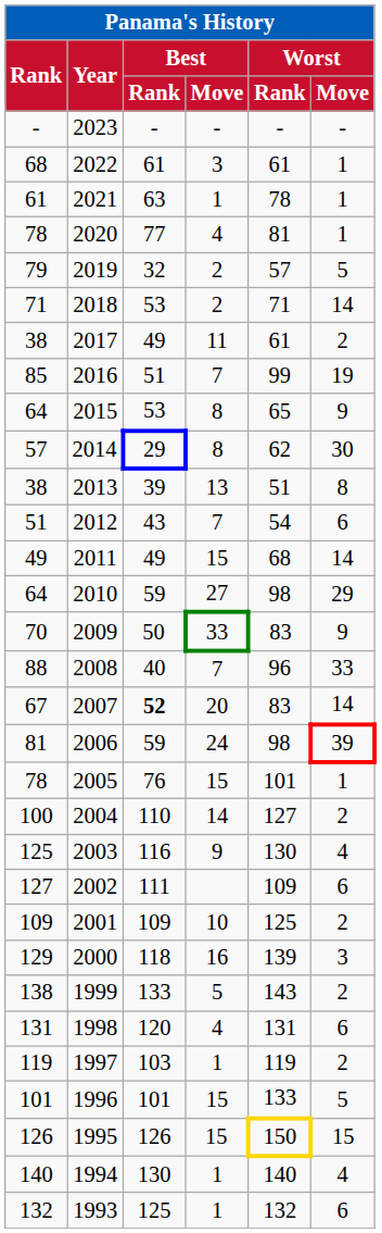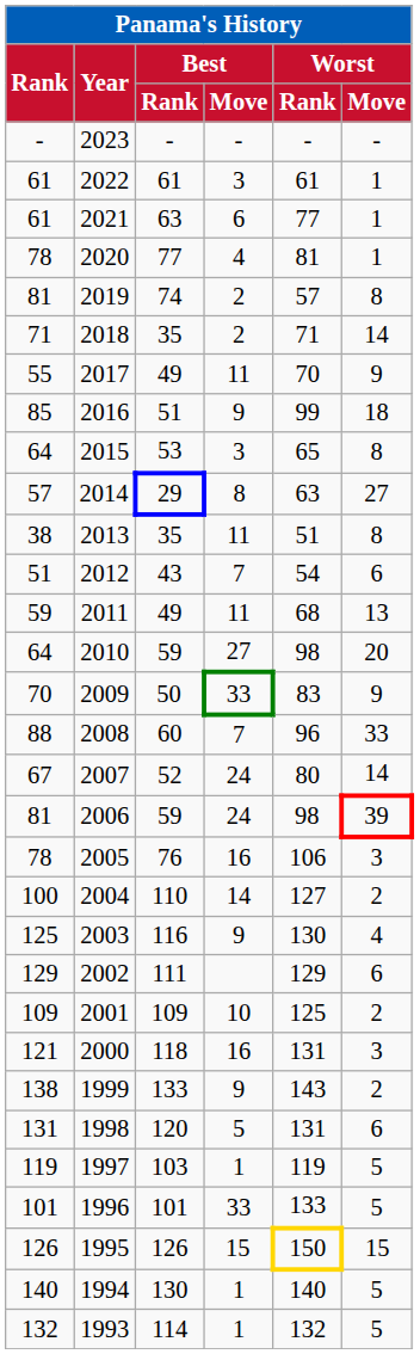2022 | Rank: 68 -> 61
2021 | Best / Move: 1 -> 6
2021 | Worst / Rank: 78 -> 77
2019 | Rank: 79 -> 81
2019 | Best / Rank: 32 -> 74
2019 | Worst / Move: 5 -> 8
2018 | Best / Rank: 53 -> 35
2017 | Rank: 38 -> 55
2017 | Worst / Rank: 61 -> 70
2017 | Worst / Move: 2 -> 9
2016 | Best / Move: 7 -> 9
2016 | Worst / Move: 19 -> 18
2015 | Best / Move: 8 -> 3
2015 | Worst / Move: 9 -> 8
2014 | Worst / Rank: 62 -> 63
2014 | Worst / Move: 30 -> 27
2013 | Best / Rank: 39 -> 35
2013 | Best / Move: 13 -> 11
2011 | Rank: 49 -> 59
2011 | Best / Move: 15 -> 11
2011 | Worst / Move: 14 -> 13
2010 | Worst / Move: 29 -> 20
2008 | Best / Rank: 40 -> 60
2007 | Best / Rank: bold -> normal
2007 | Best / Move: 20 -> 24
2007 | Worst / Rank: 83 -> 80
2005 | Best / Move: 15 -> 16
2005 | Worst / Rank: 101 -> 106
2005 | Worst / Move: 1 -> 3
2002 | Rank: 127 -> 129
2002 | Worst / Rank: 109 -> 129
2000 | Rank: 129 -> 121
2000 | Worst / Rank: 139 -> 131
1999 | Best / Move: 5 -> 9
1998 | Best / Move: 4 -> 5
1997 | Worst / Move: 2 -> 5
1996 | Best / Move: 15 -> 33
1994 | Worst / Move: 4 -> 5
1993 | Best / Rank: 125 -> 114
1993 | Worst / Move: 6 -> 5
